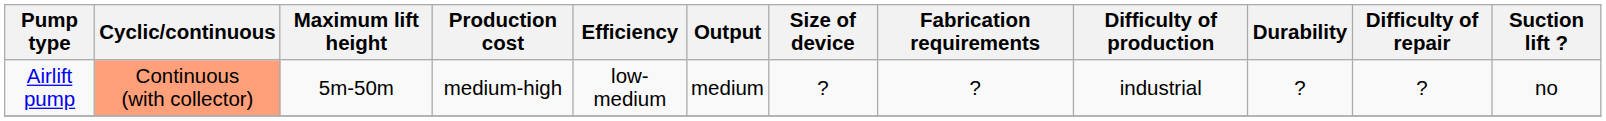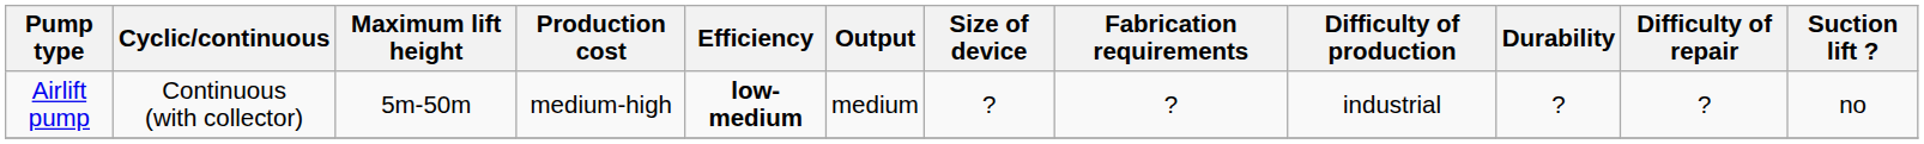Airlift pump | Cyclic/continuous: lightsalmon background -> no background
Airlift pump | Efficiency: normal -> bold
